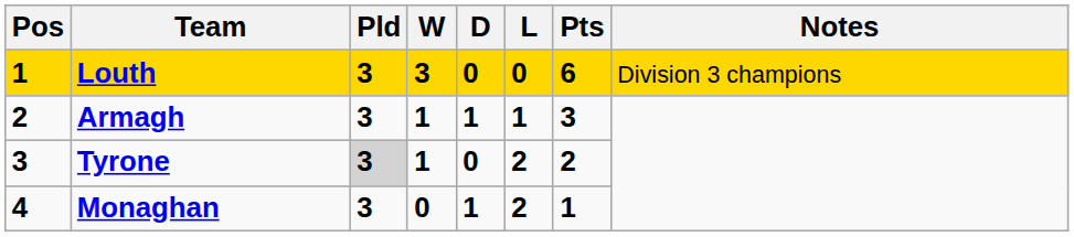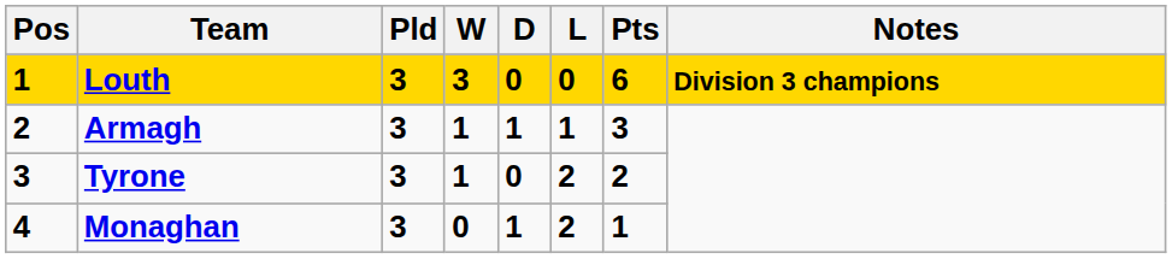Louth | Notes: normal -> bold
Tyrone | Pld: lightgrey background -> no background
